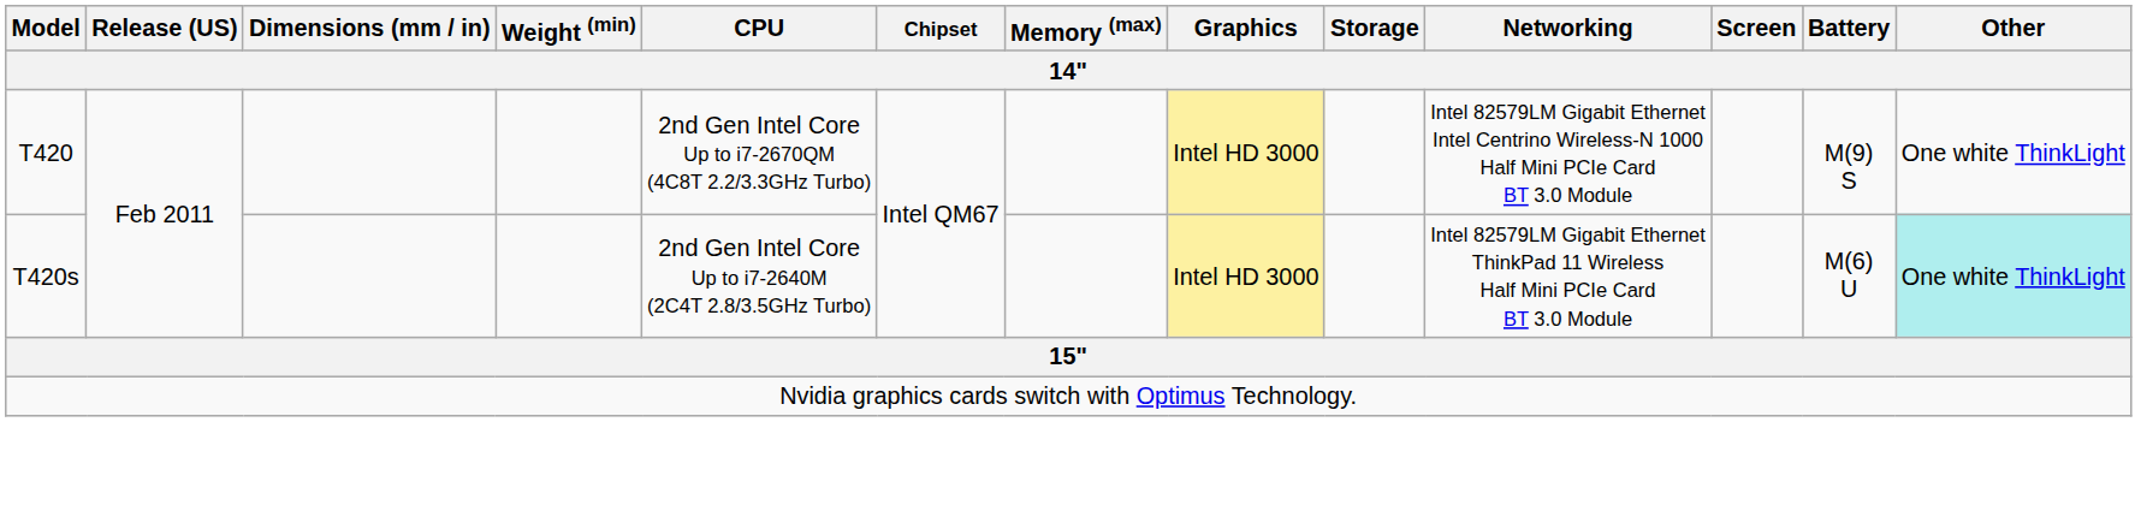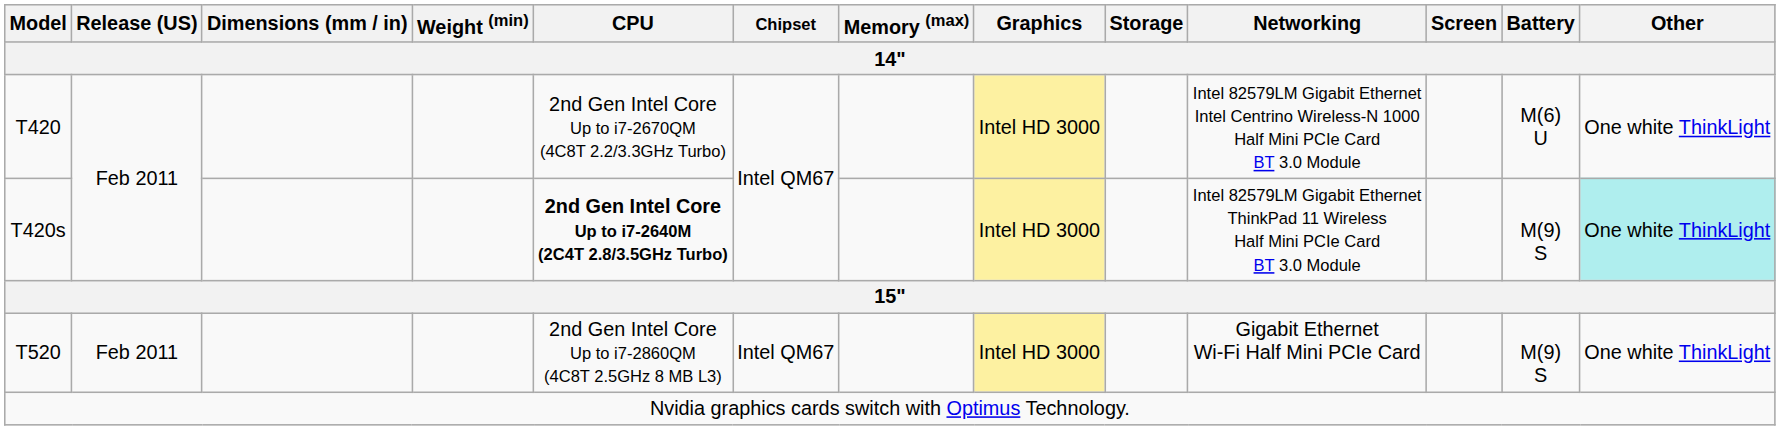T420 | Battery: M(9) S -> M(6) U
T420s | CPU: normal -> bold
T420s | Battery: M(6) U -> M(9) S
+ row: T520 | Feb 2011 | 2nd Gen Intel Core Up to i7-2860QM (4C8T 2.5GHz 8 MB L3) | Intel QM67 | Intel HD 3000 | Gigabit Ethernet Wi-Fi Half Mini PCIe Card | M(9) S | One white ThinkLight
